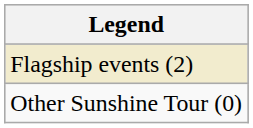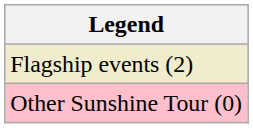row 3 | column 1: no background -> pink background
